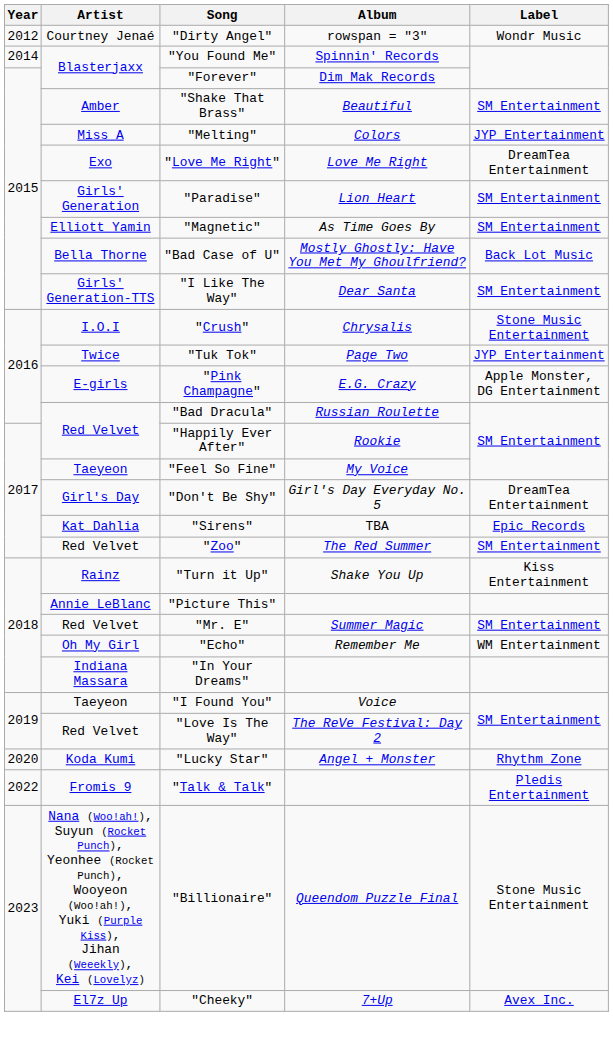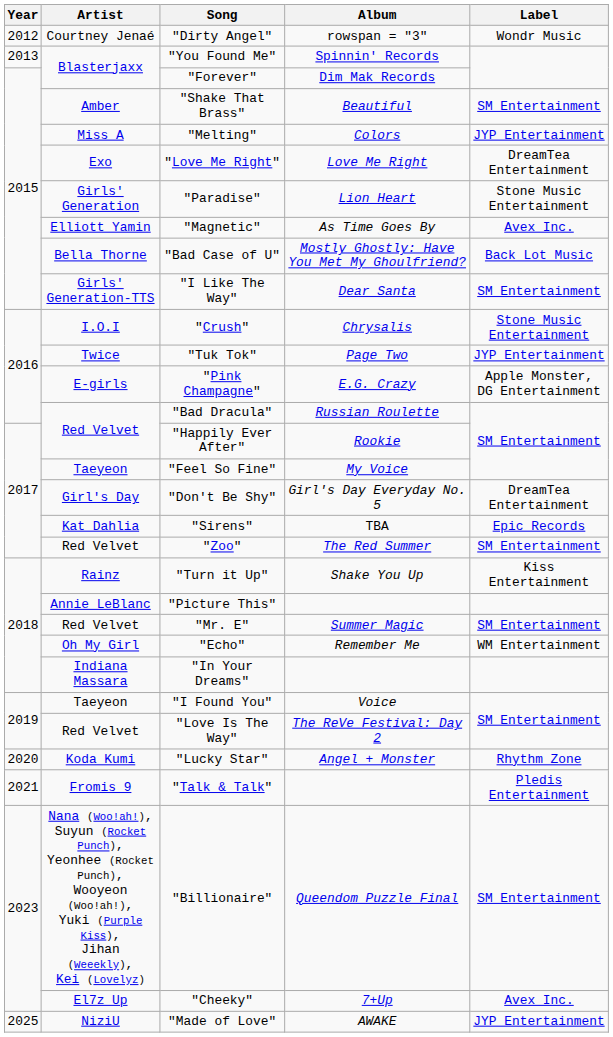"You Found Me" | Year: 2014 -> 2013
"Paradise" | Label: SM Entertainment -> Stone Music Entertainment
"Magnetic" | Label: SM Entertainment -> Avex Inc.
"Talk & Talk" | Year: 2022 -> 2021
"Billionaire" | Label: Stone Music Entertainment -> SM Entertainment
+ row: 2025 | NiziU | "Made of Love" | AWAKE | JYP Entertainment
